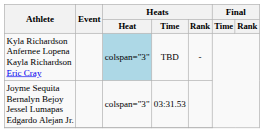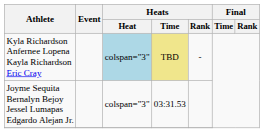Kyla Richardson Anfernee Lopena Kayla Richardson Eric Cray | Heats / Time: no background -> khaki background
